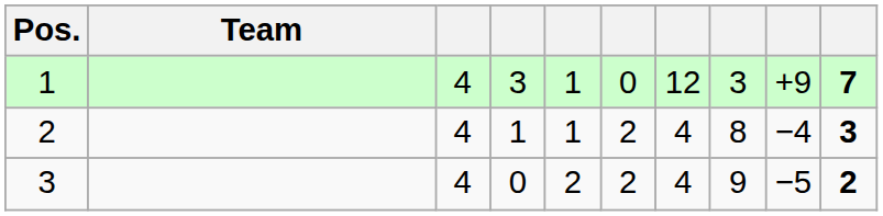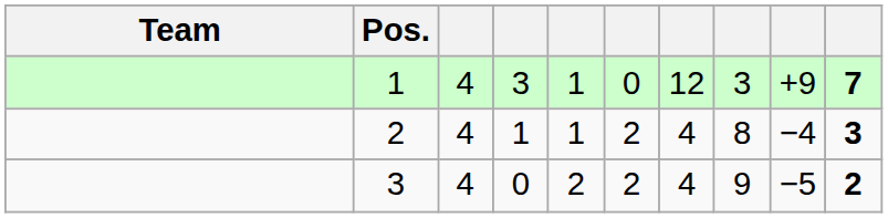columns swapped: Pos. <-> Team
